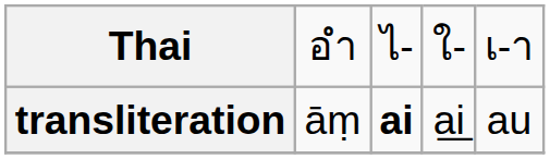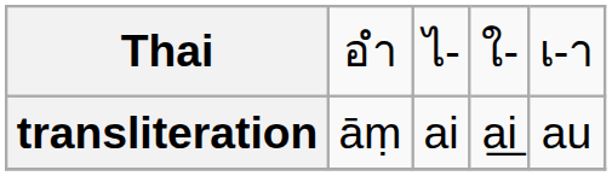transliteration | column 3: bold -> normal
